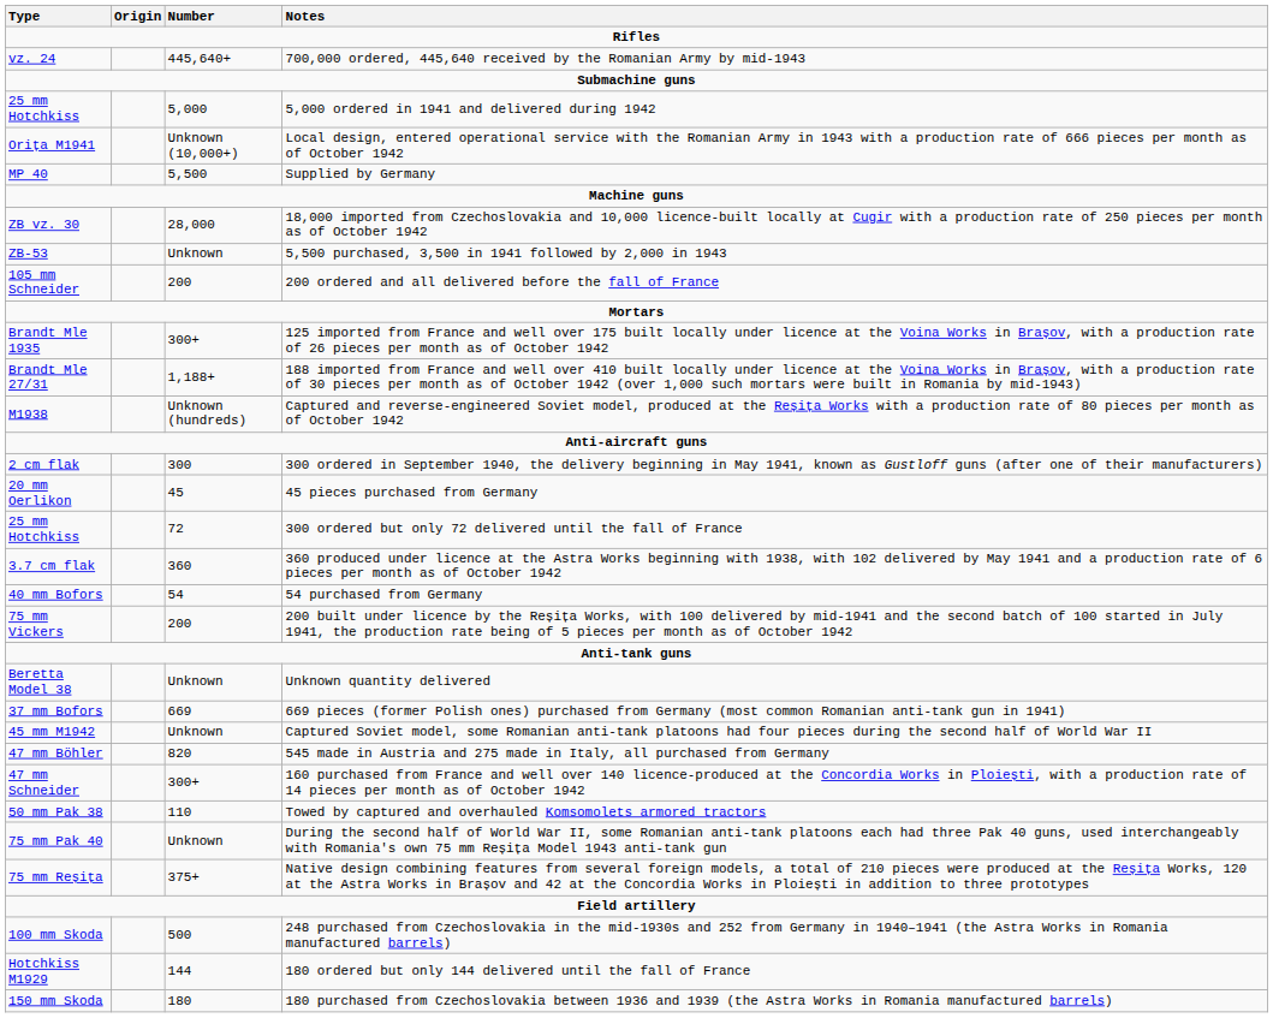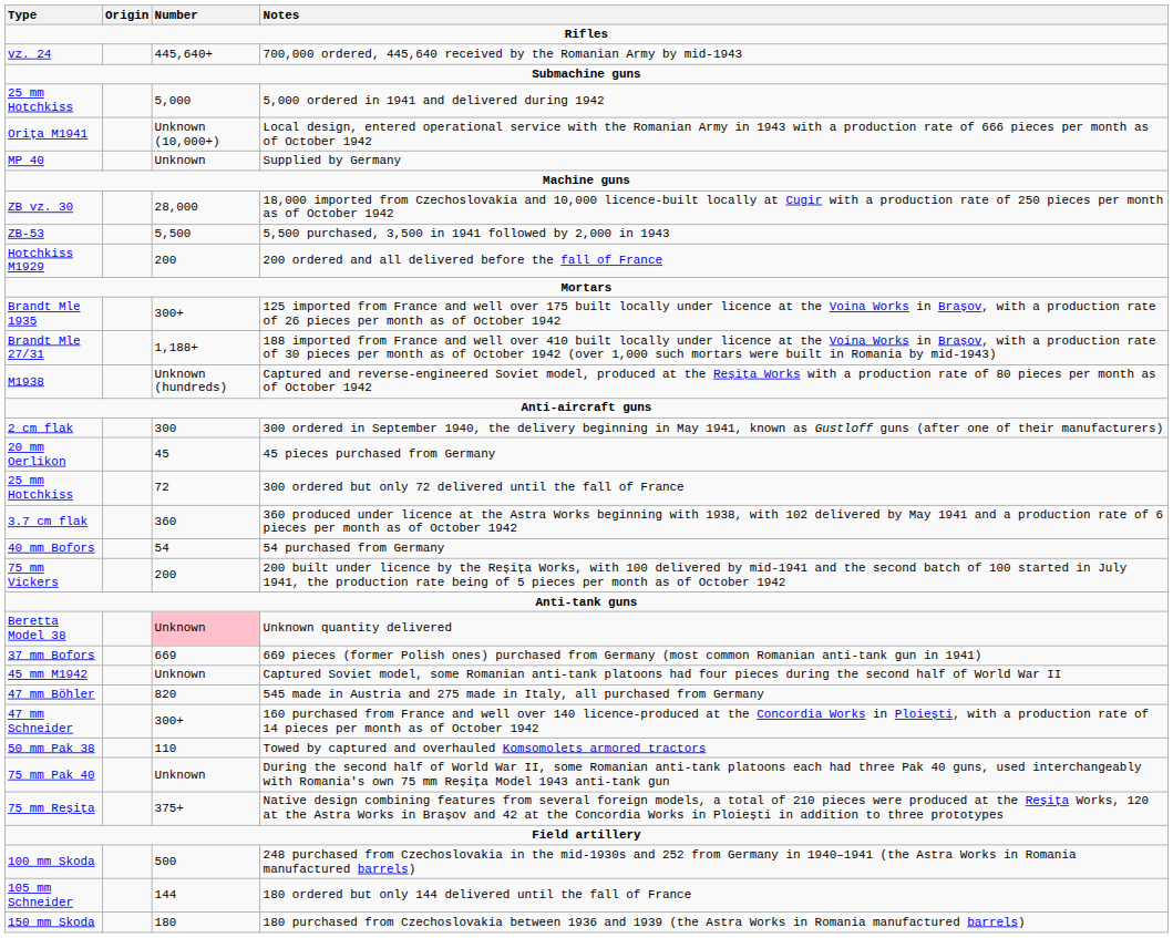Supplied by Germany | Number: 5,500 -> Unknown
5,500 purchased, 3,500 in 1941 followed by 2,000 in 1943 | Number: Unknown -> 5,500
200 ordered and all delivered before the fall of France | Type: 105 mm Schneider -> Hotchkiss M1929
Unknown quantity delivered | Number: no background -> pink background
180 ordered but only 144 delivered until the fall of France | Type: Hotchkiss M1929 -> 105 mm Schneider
